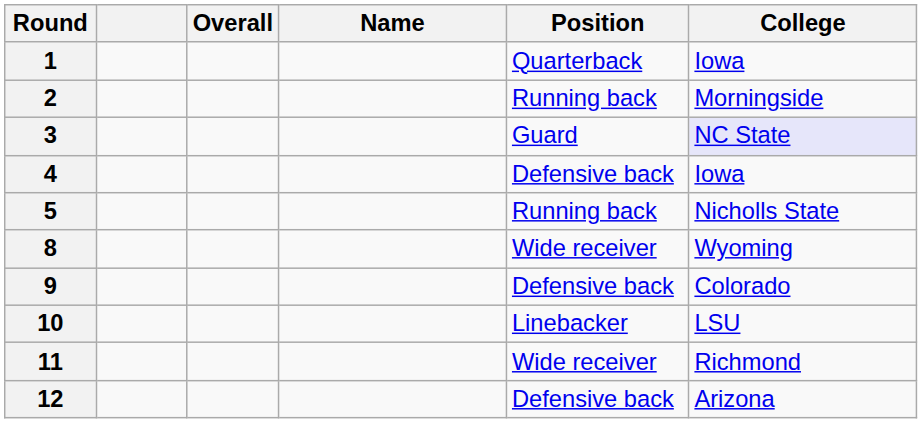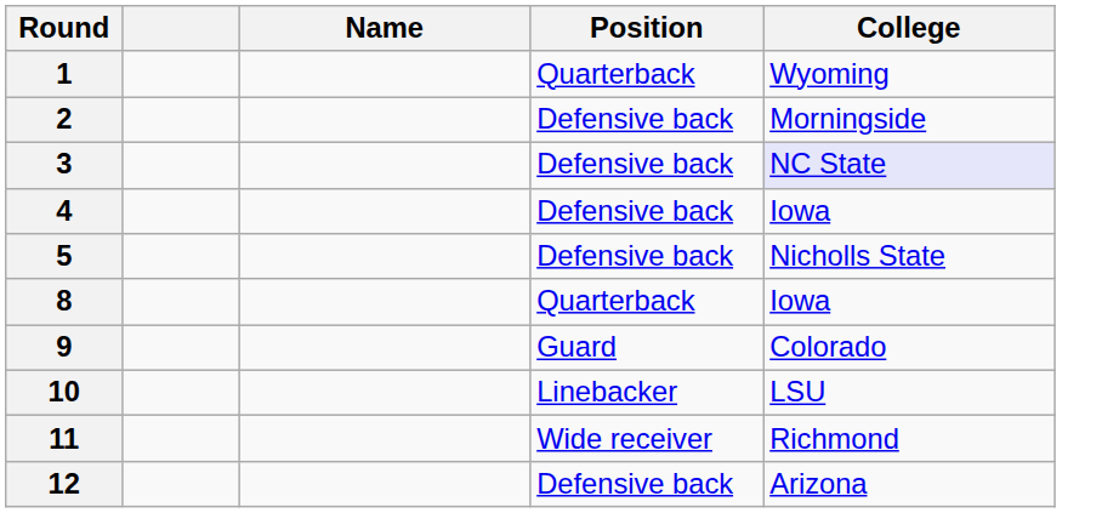- column: Overall
1 | College: Iowa -> Wyoming
2 | Position: Running back -> Defensive back
3 | Position: Guard -> Defensive back
5 | Position: Running back -> Defensive back
8 | Position: Wide receiver -> Quarterback
8 | College: Wyoming -> Iowa
9 | Position: Defensive back -> Guard
